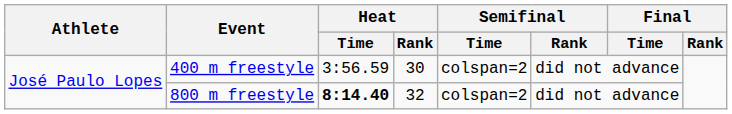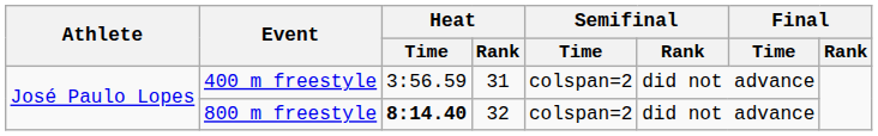400 m freestyle | Heat / Rank: 30 -> 31
